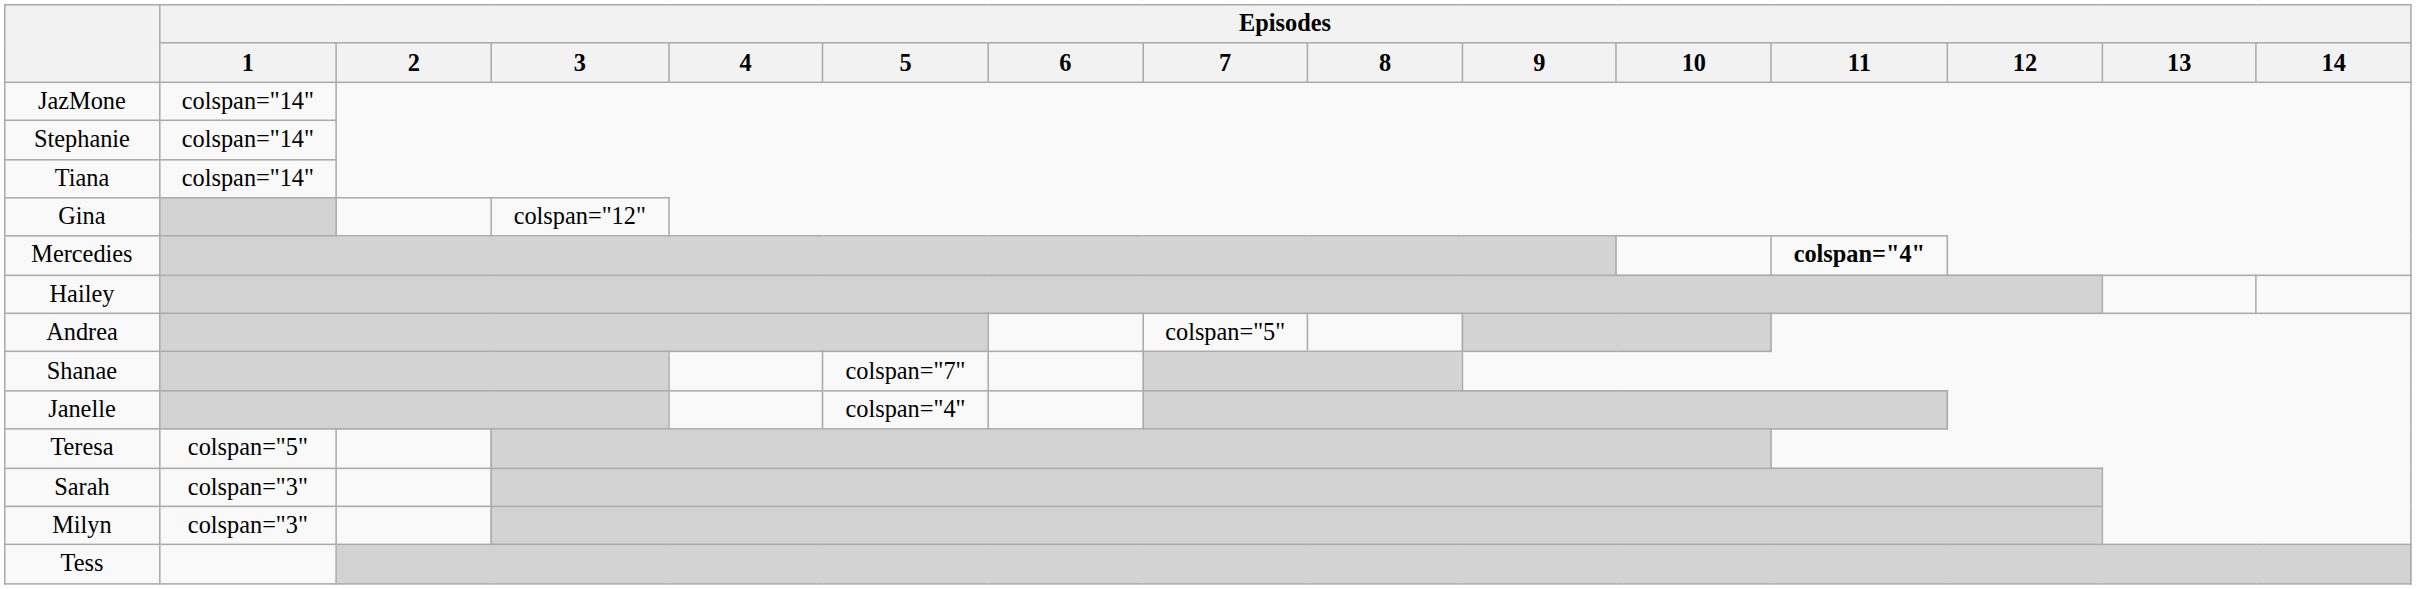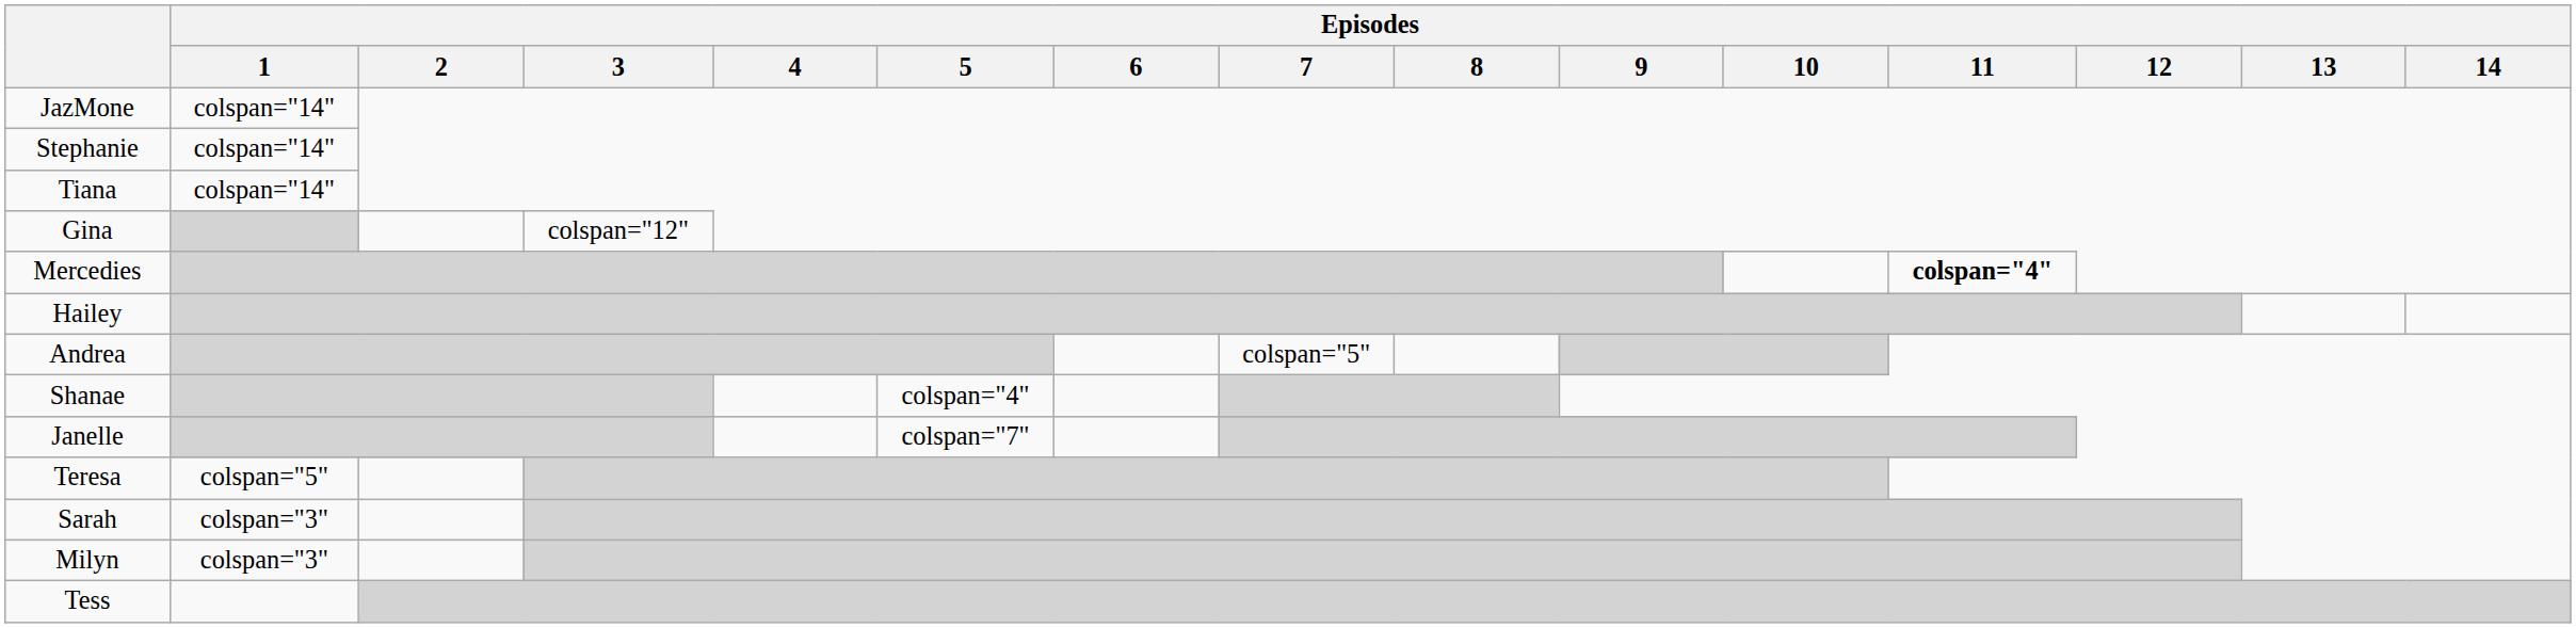Shanae | Episodes / 5: colspan="7" -> colspan="4"
Janelle | Episodes / 5: colspan="4" -> colspan="7"
